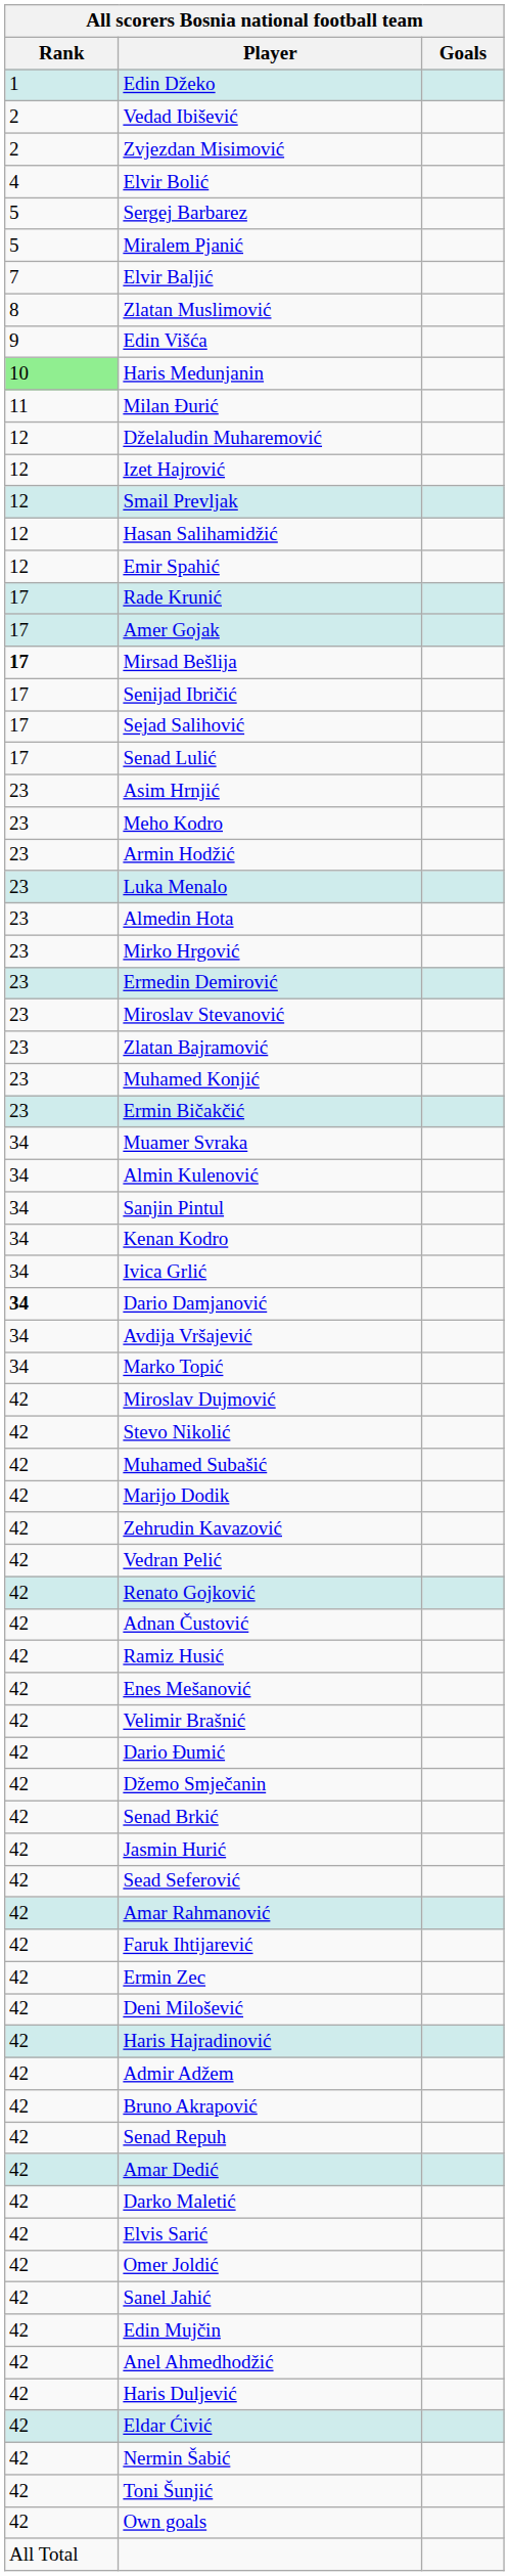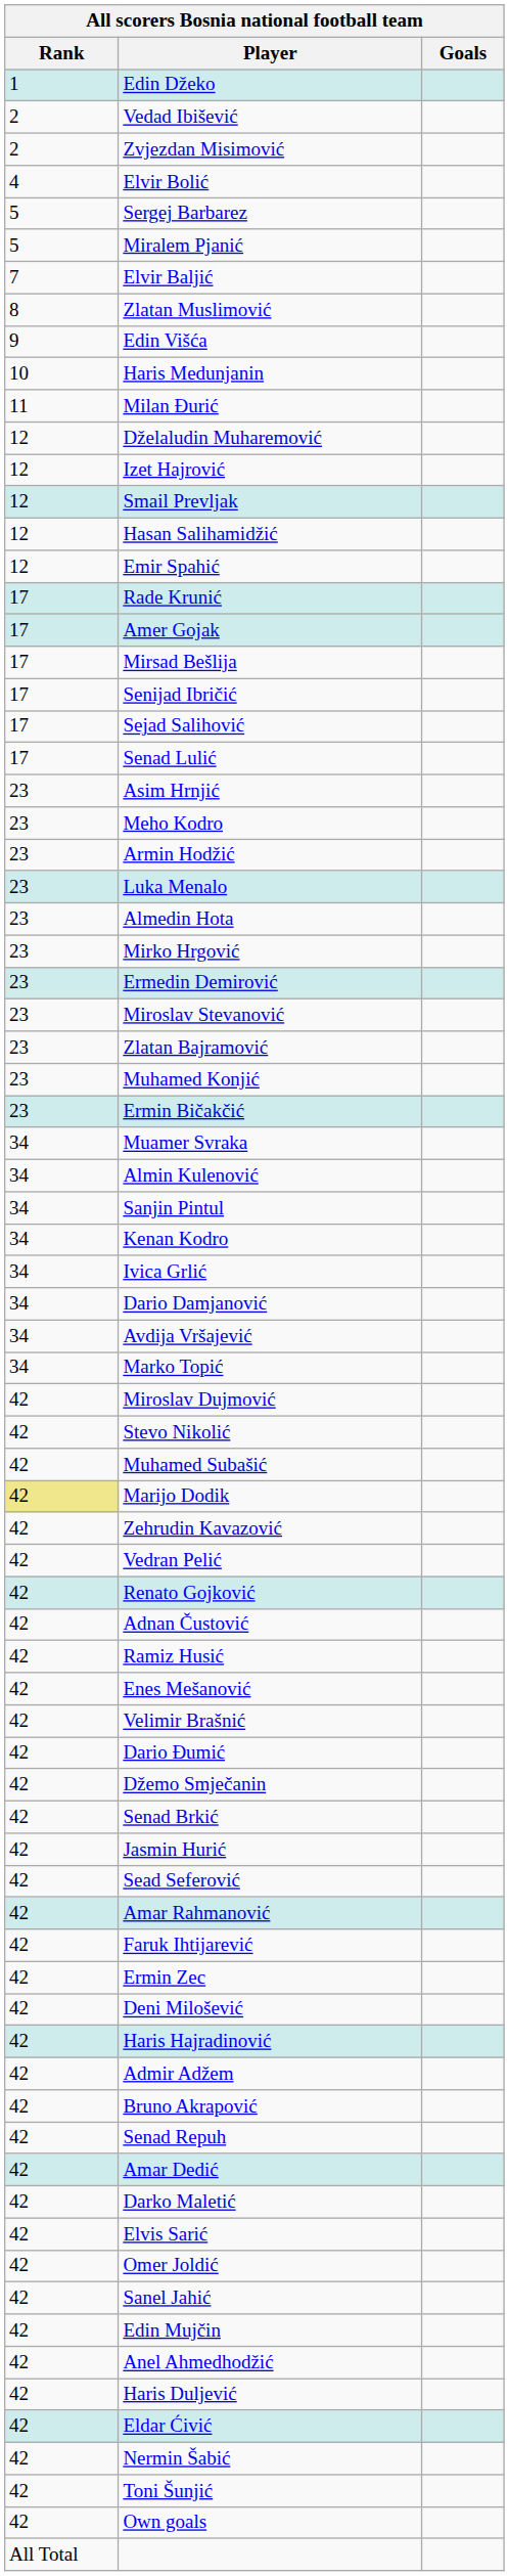Haris Medunjanin | Rank: lightgreen background -> no background
Mirsad Bešlija | Rank: bold -> normal
Dario Damjanović | Rank: bold -> normal
Marijo Dodik | Rank: no background -> khaki background
